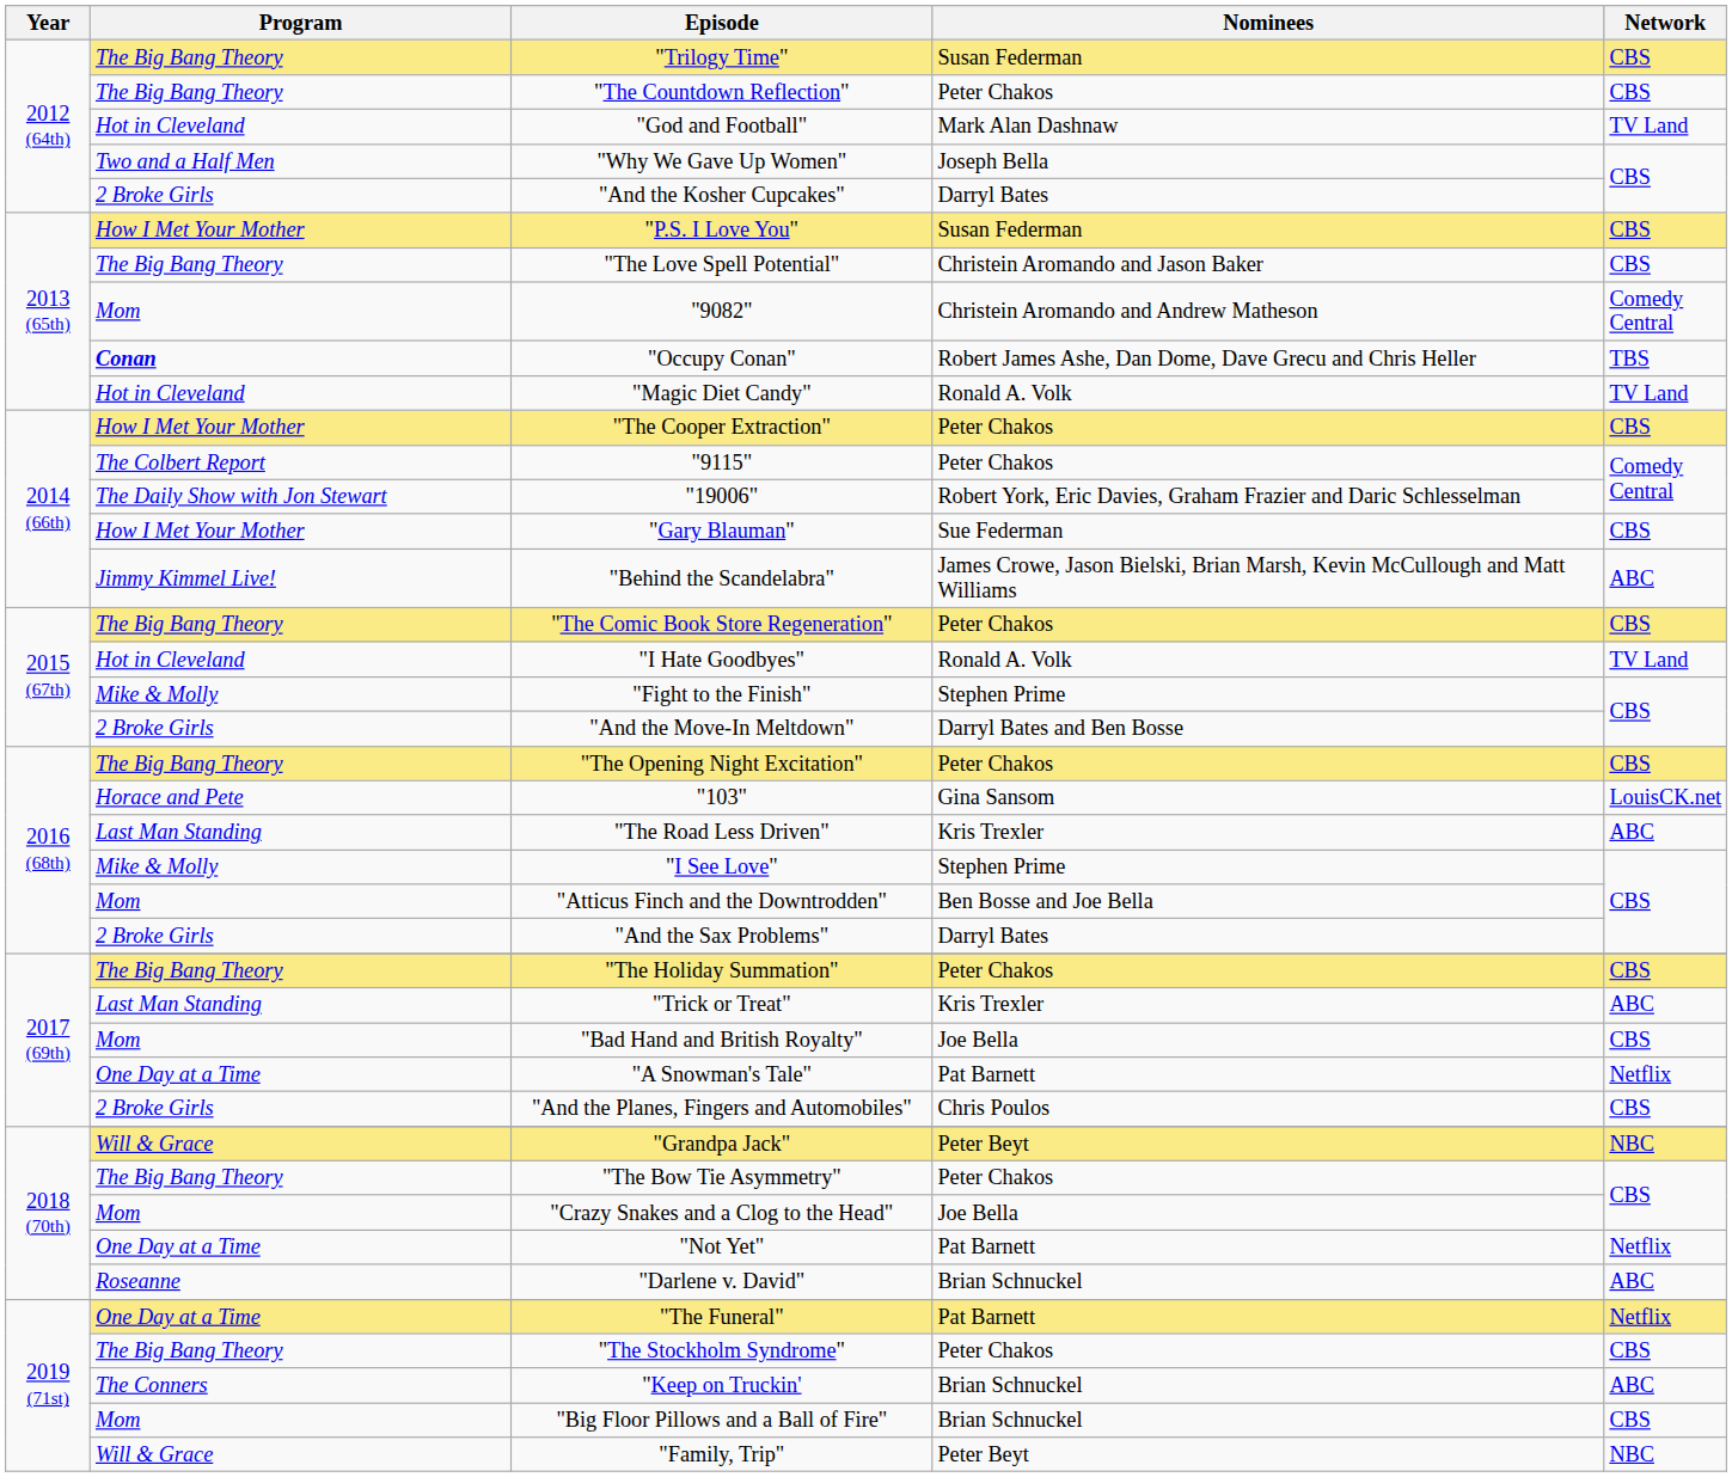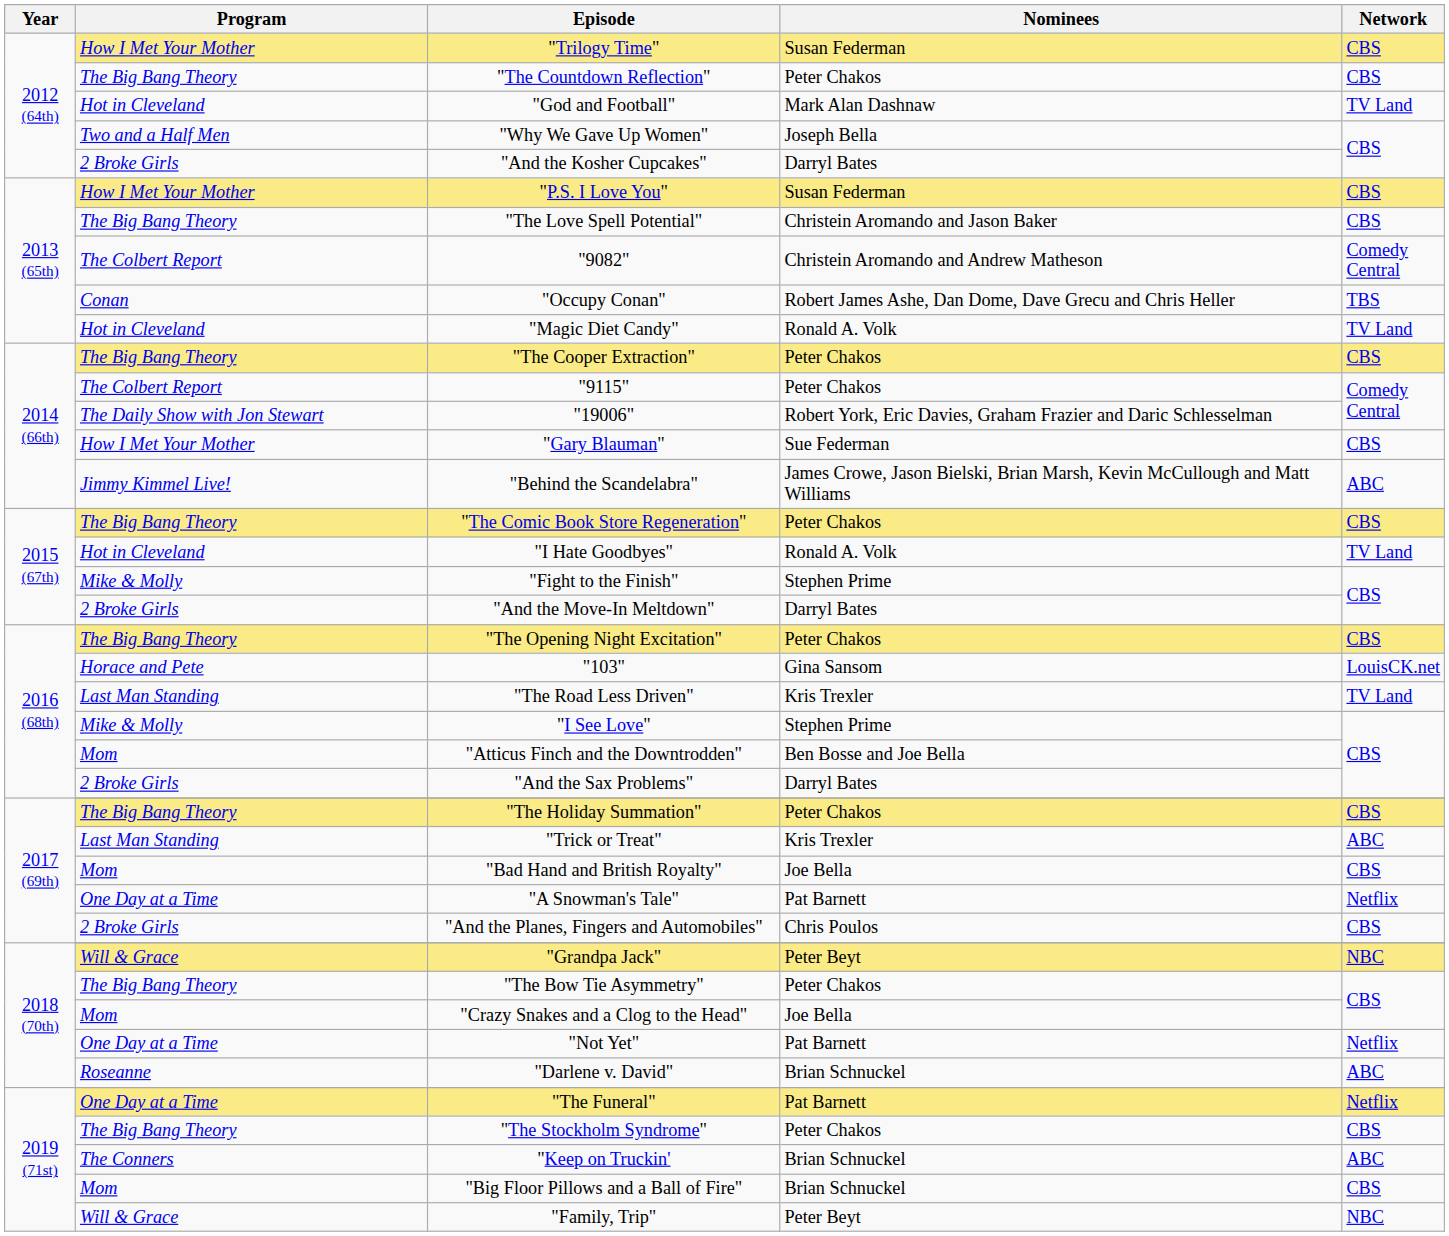"Trilogy Time" | Program: The Big Bang Theory -> How I Met Your Mother
"9082" | Program: Mom -> The Colbert Report
"Occupy Conan" | Program: bold -> normal
"The Cooper Extraction" | Program: How I Met Your Mother -> The Big Bang Theory
"And the Move-In Meltdown" | Nominees: Darryl Bates and Ben Bosse -> Darryl Bates
"The Road Less Driven" | Network: ABC -> TV Land
